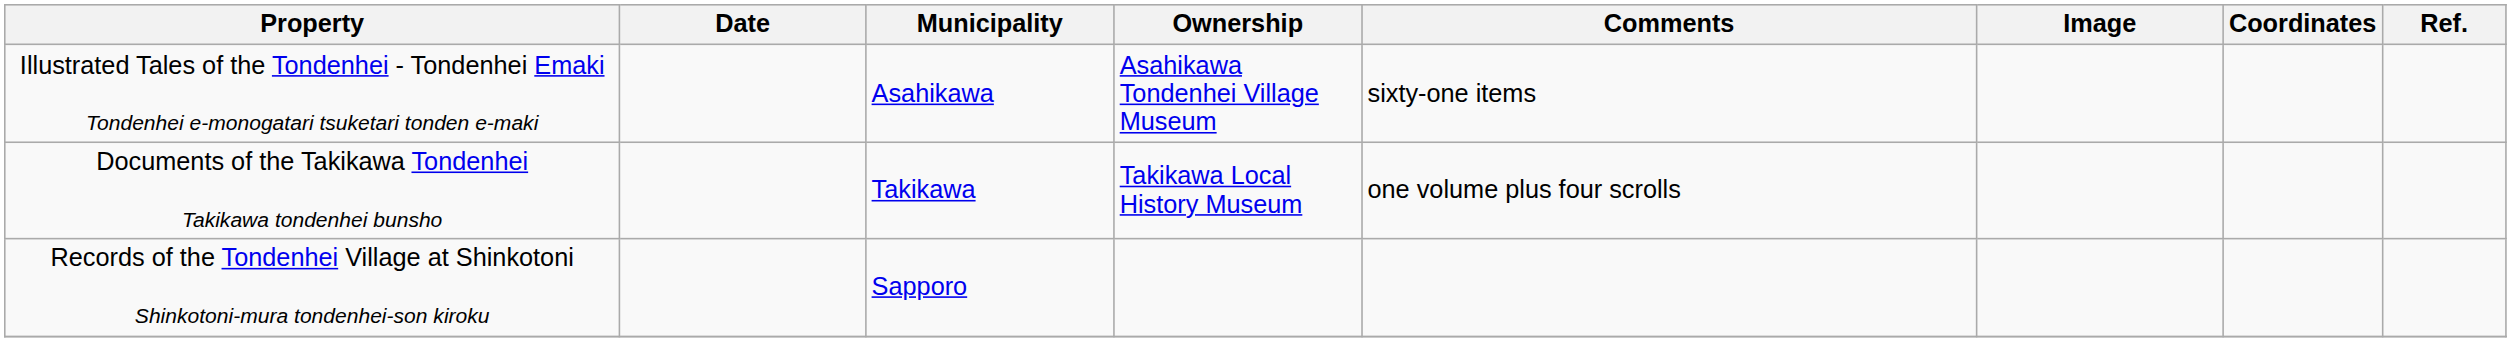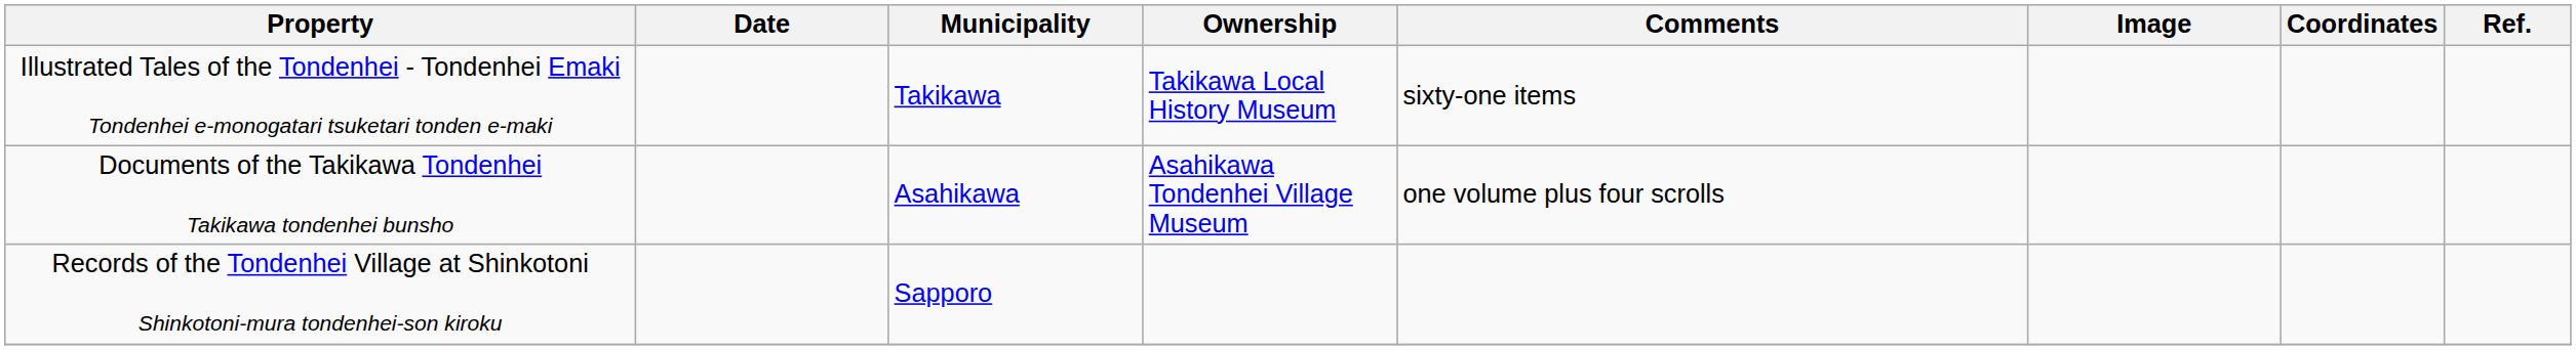row 2 | Municipality: Asahikawa -> Takikawa
row 2 | Ownership: Asahikawa Tondenhei Village Museum -> Takikawa Local History Museum
row 3 | Municipality: Takikawa -> Asahikawa
row 3 | Ownership: Takikawa Local History Museum -> Asahikawa Tondenhei Village Museum
